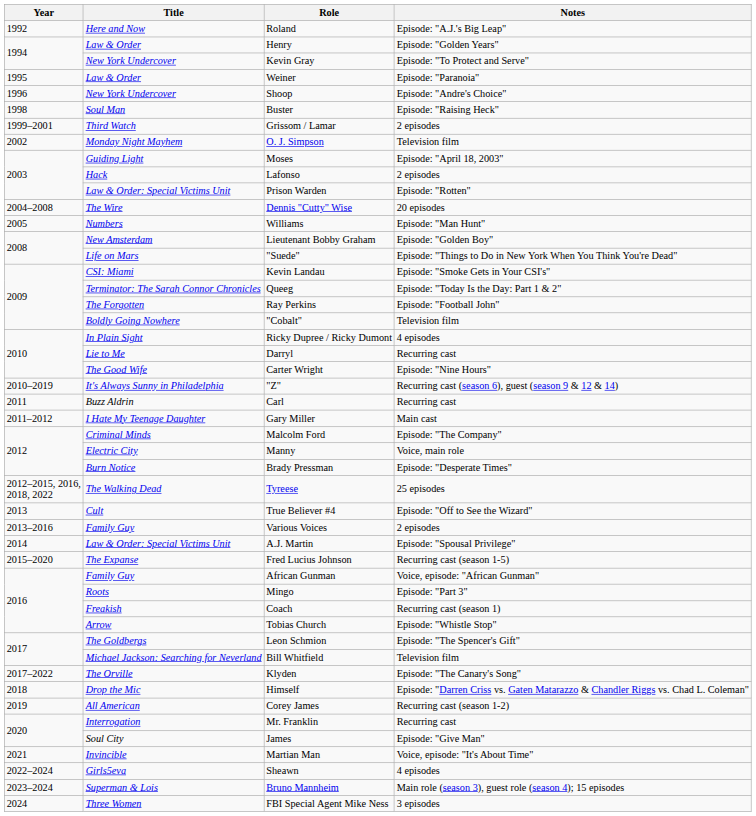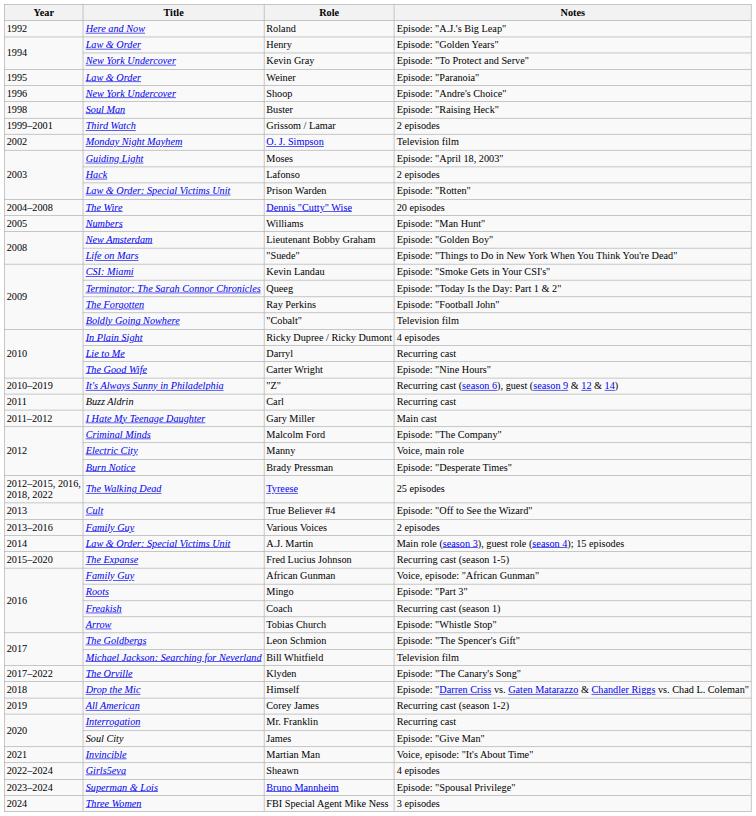A.J. Martin | Notes: Episode: "Spousal Privilege" -> Main role (season 3), guest role (season 4); 15 episodes
Bruno Mannheim | Notes: Main role (season 3), guest role (season 4); 15 episodes -> Episode: "Spousal Privilege"
